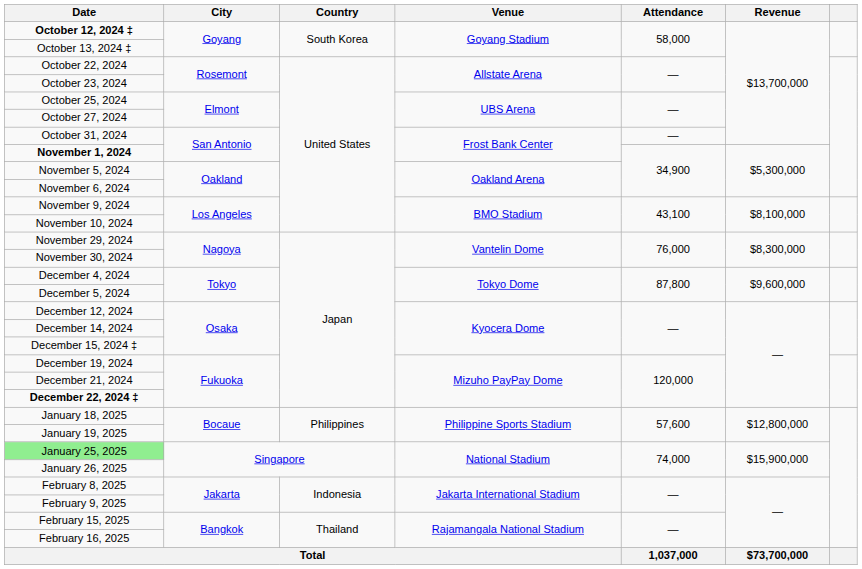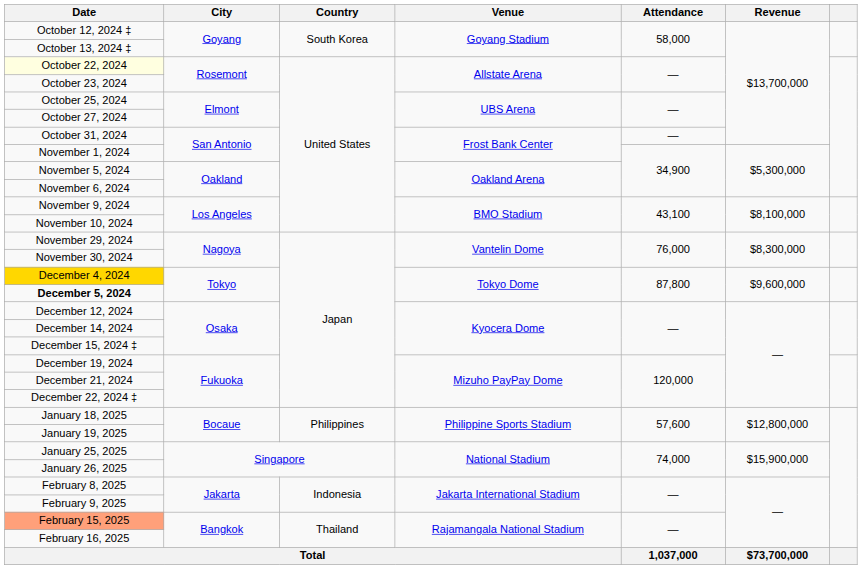October 12, 2024 ‡ | Date: bold -> normal
October 22, 2024 | Date: no background -> lightyellow background
November 1, 2024 | Date: bold -> normal
December 4, 2024 | Date: no background -> gold background
December 5, 2024 | Date: normal -> bold
December 22, 2024 ‡ | Date: bold -> normal
January 25, 2025 | Date: lightgreen background -> no background
February 15, 2025 | Date: no background -> lightsalmon background
